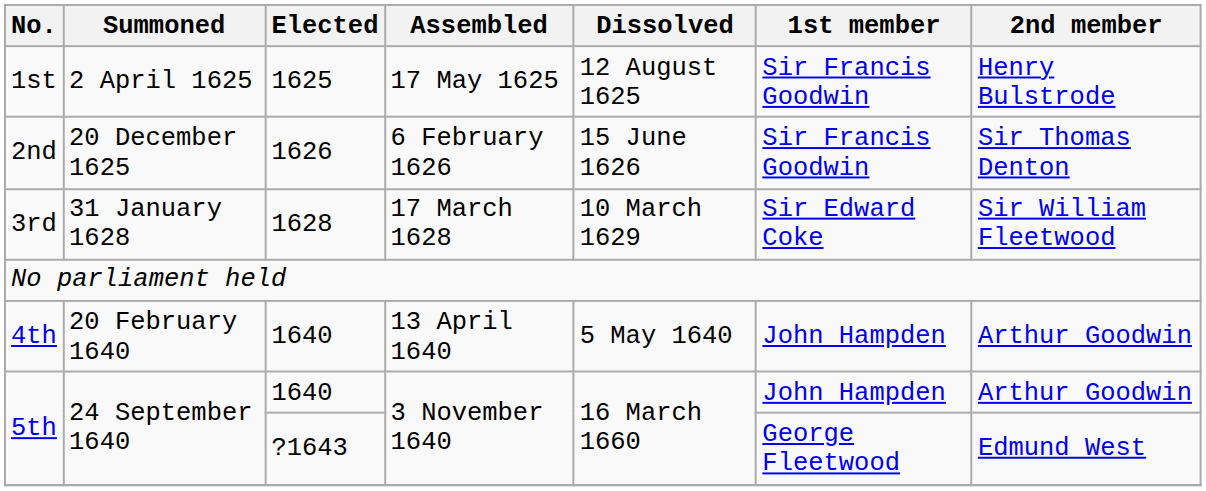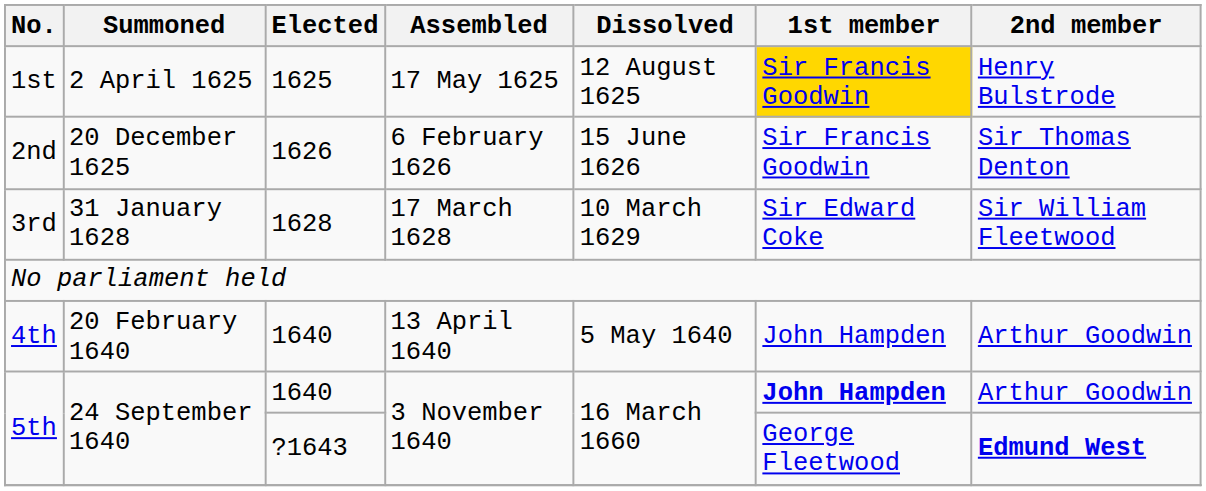1st | 1st member: no background -> gold background
5th / 1640 | 1st member: normal -> bold
5th / ?1643 | 2nd member: normal -> bold
